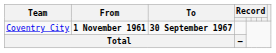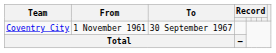Coventry City | From: bold -> normal
Coventry City | To: bold -> normal
